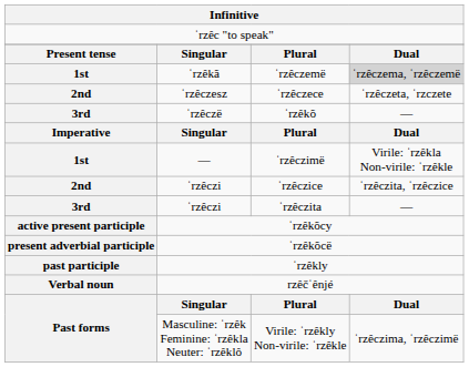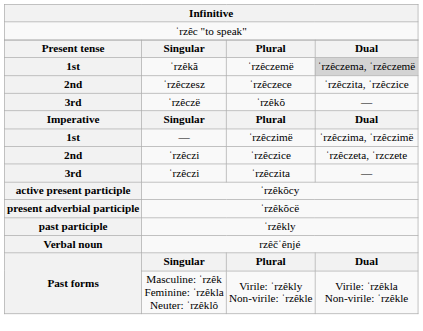ˈrzêczece | column 4: ˈrzêczeta, ˈrzczete -> ˈrzêczita, ˈrzêczice
ˈrzêczimë | column 4: Virile: ˈrzêkla Non-virile: ˈrzêkle -> ˈrzêczima, ˈrzêczimë
ˈrzêczice | column 4: ˈrzêczita, ˈrzêczice -> ˈrzêczeta, ˈrzczete
Virile: ˈrzêkly Non-virile: ˈrzêkle | column 4: ˈrzêczima, ˈrzêczimë -> Virile: ˈrzêkla Non-virile: ˈrzêkle
